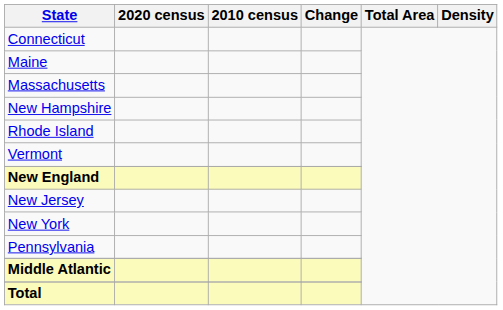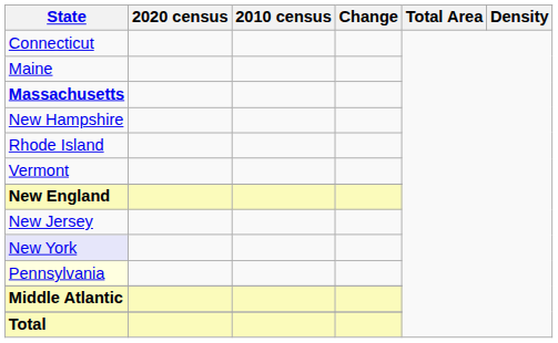Massachusetts | State: normal -> bold
New York | State: no background -> lavender background
Pennsylvania | State: no background -> lightyellow background
